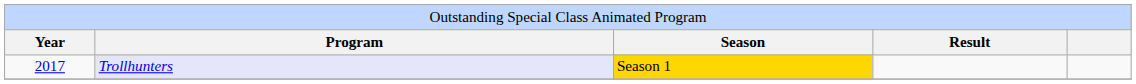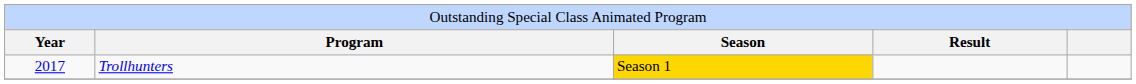2017 | column 2: lavender background -> no background
